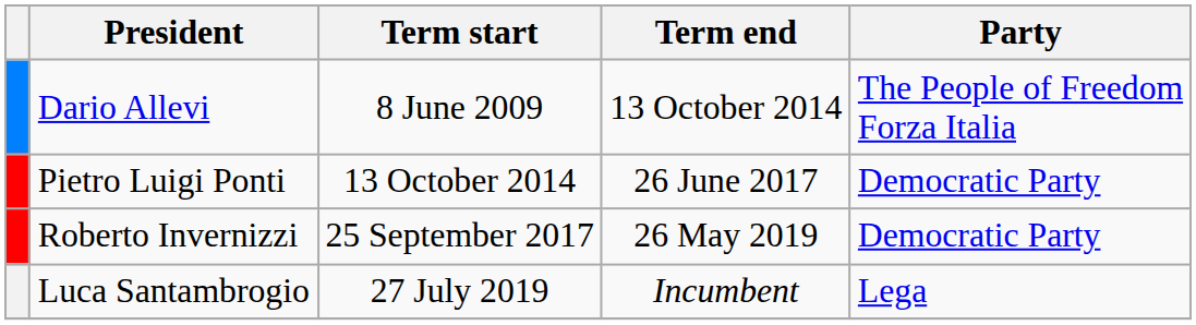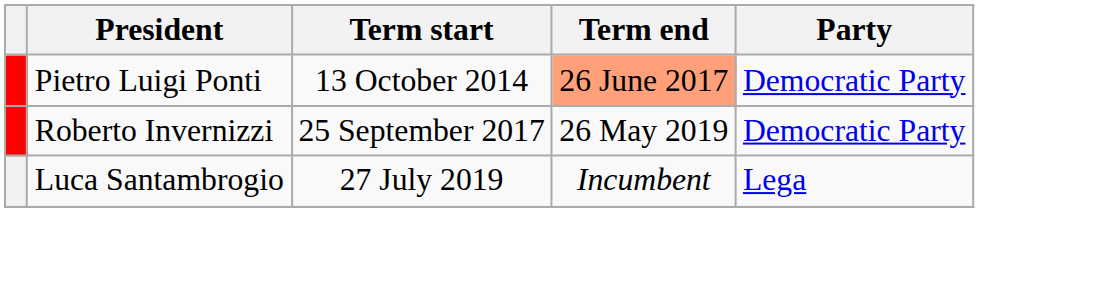- row: Dario Allevi | 8 June 2009 | 13 October 2014 | The People of Freedom Forza Italia
Pietro Luigi Ponti | Term end: no background -> lightsalmon background
